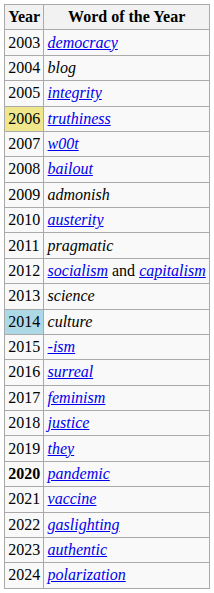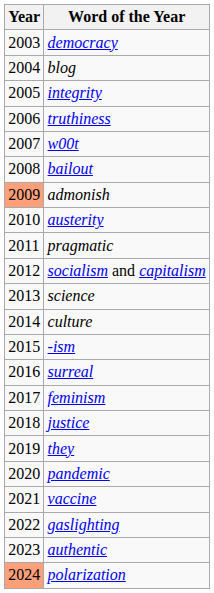truthiness | Year: khaki background -> no background
admonish | Year: no background -> lightsalmon background
culture | Year: lightblue background -> no background
pandemic | Year: bold -> normal
polarization | Year: no background -> lightsalmon background
